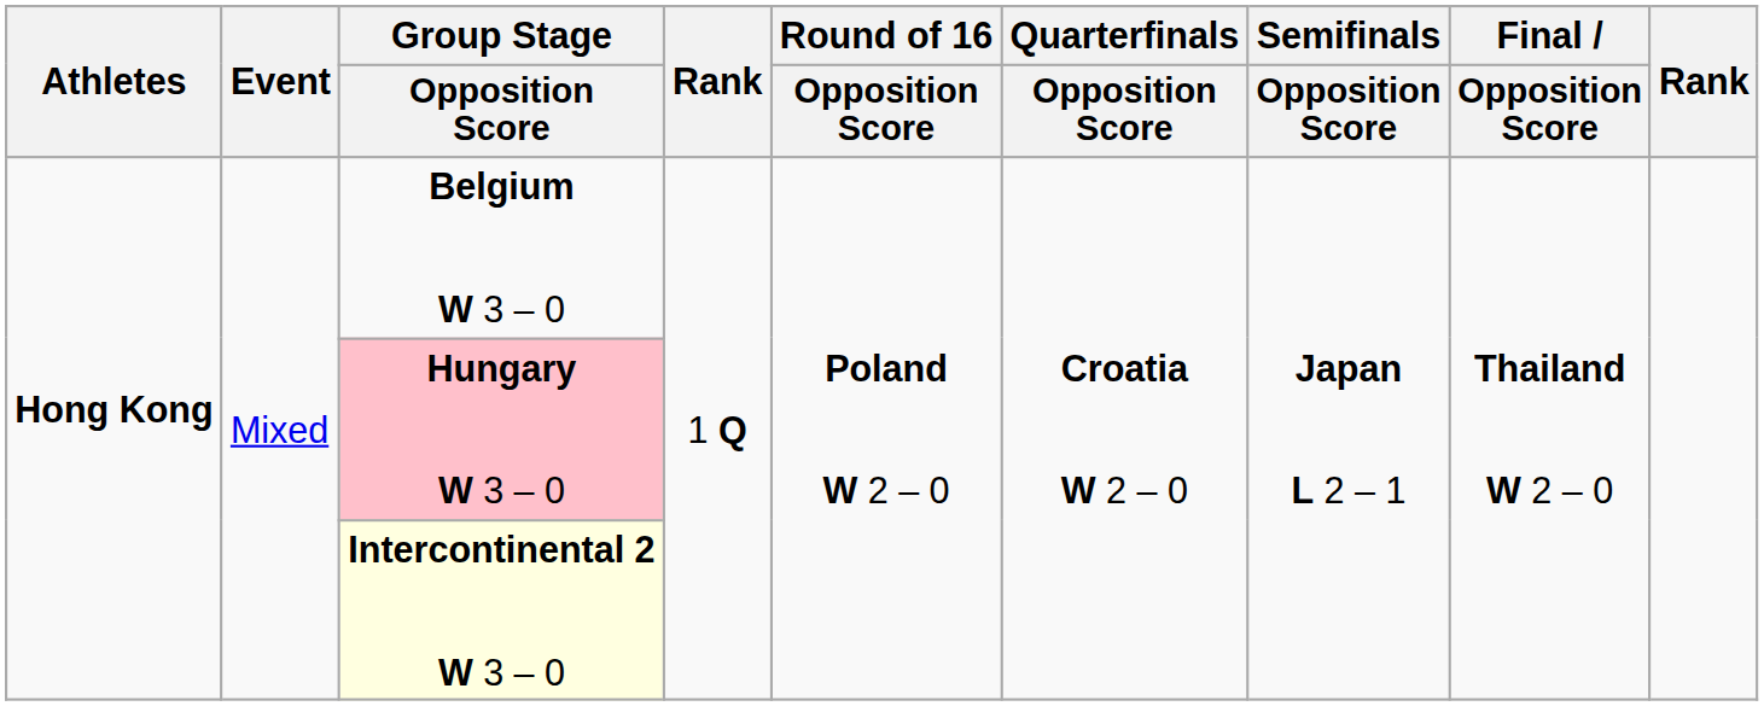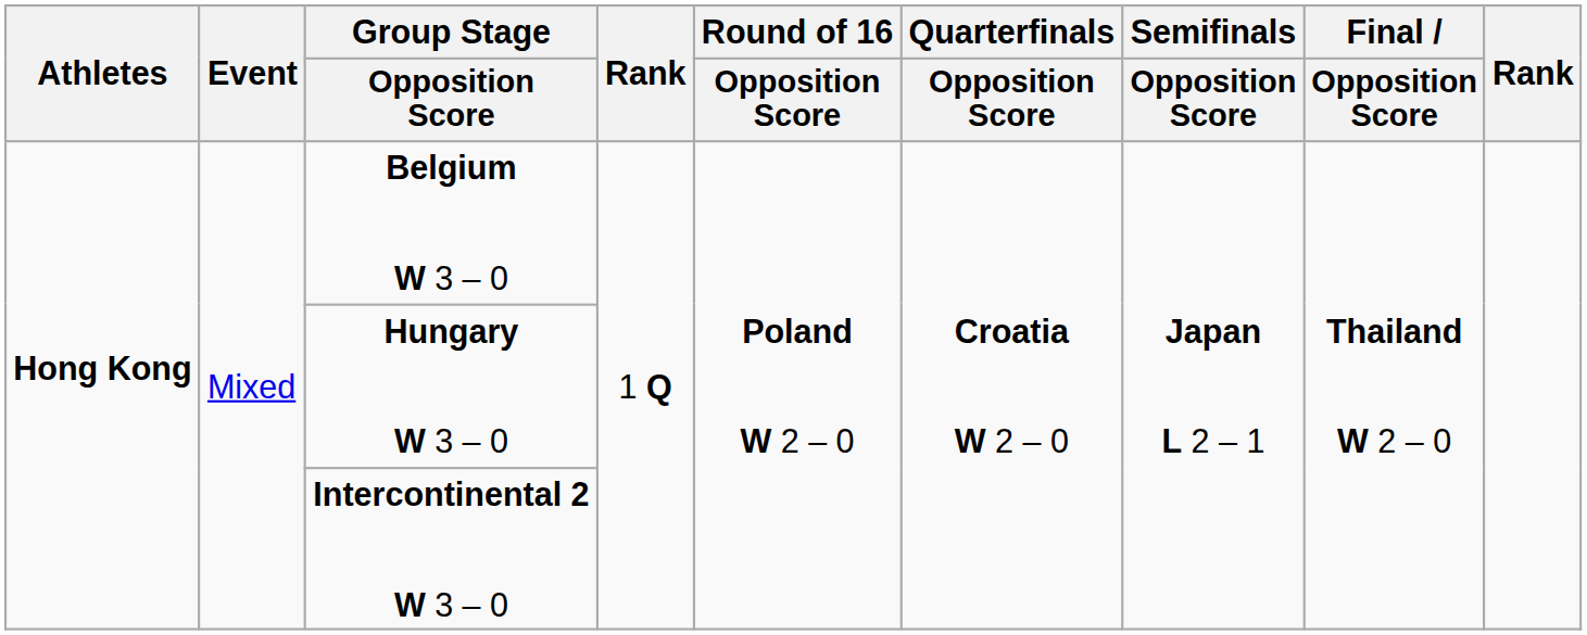Hungary W 3 – 0 | Group Stage / Opposition Score: pink background -> no background
Intercontinental 2 W 3 – 0 | Group Stage / Opposition Score: lightyellow background -> no background
